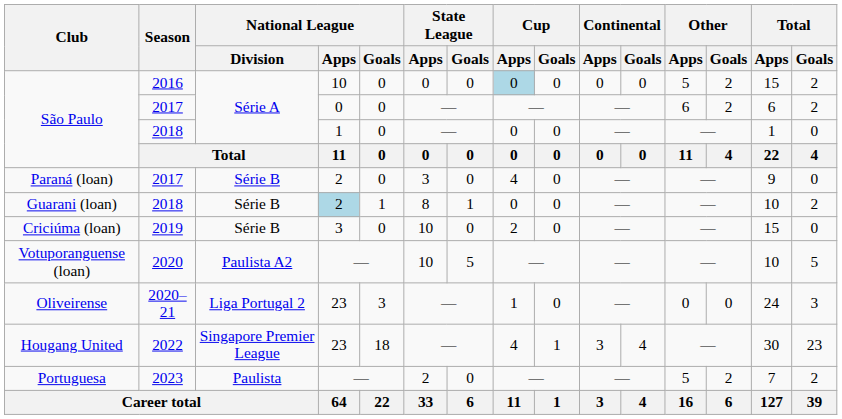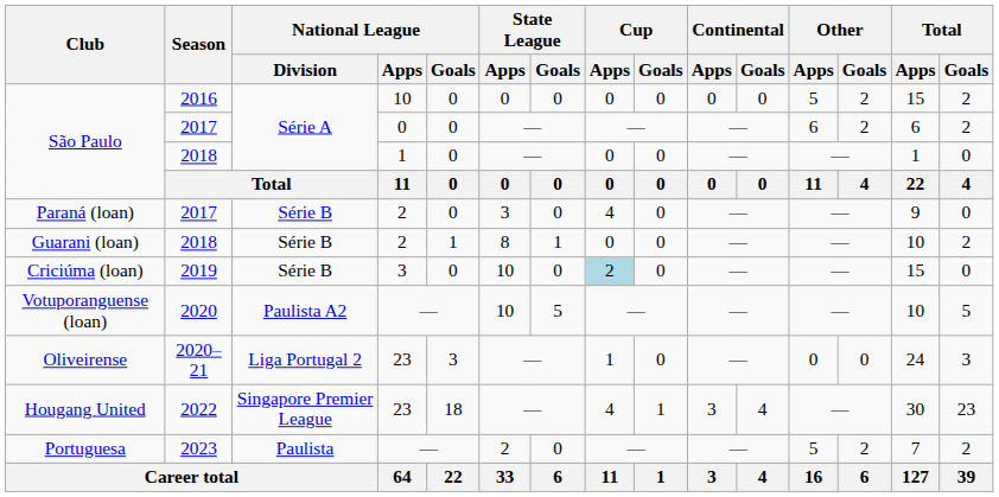São Paulo / 2016 | Cup / Apps: lightblue background -> no background
Guarani (loan) | National League / Apps: lightblue background -> no background
Criciúma (loan) | Cup / Apps: no background -> lightblue background
